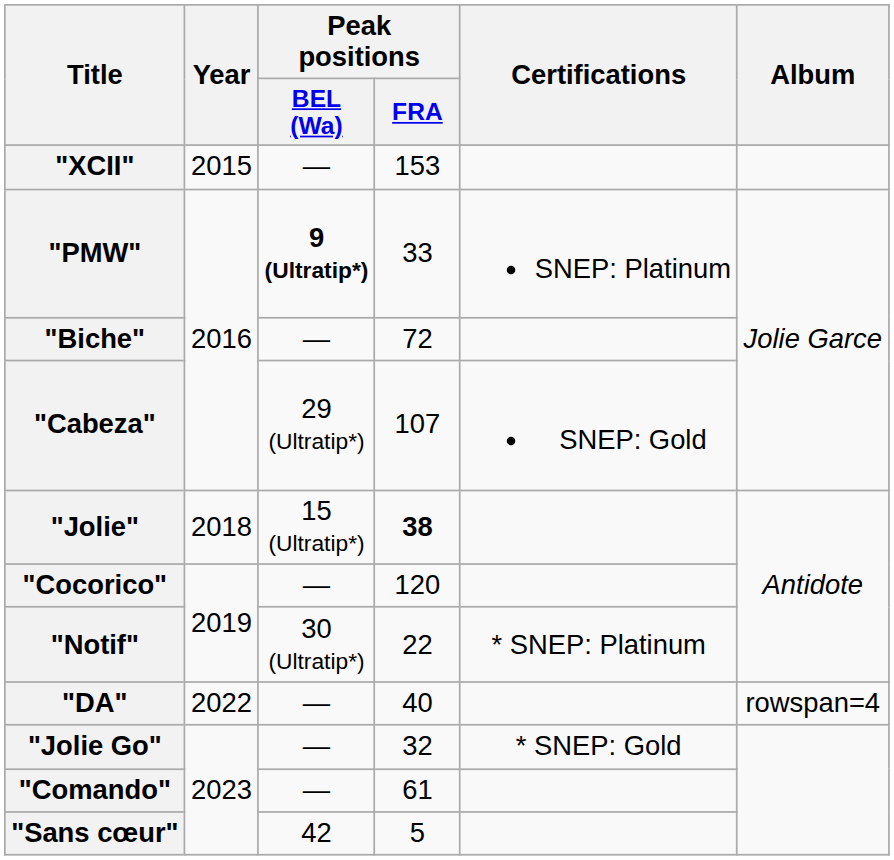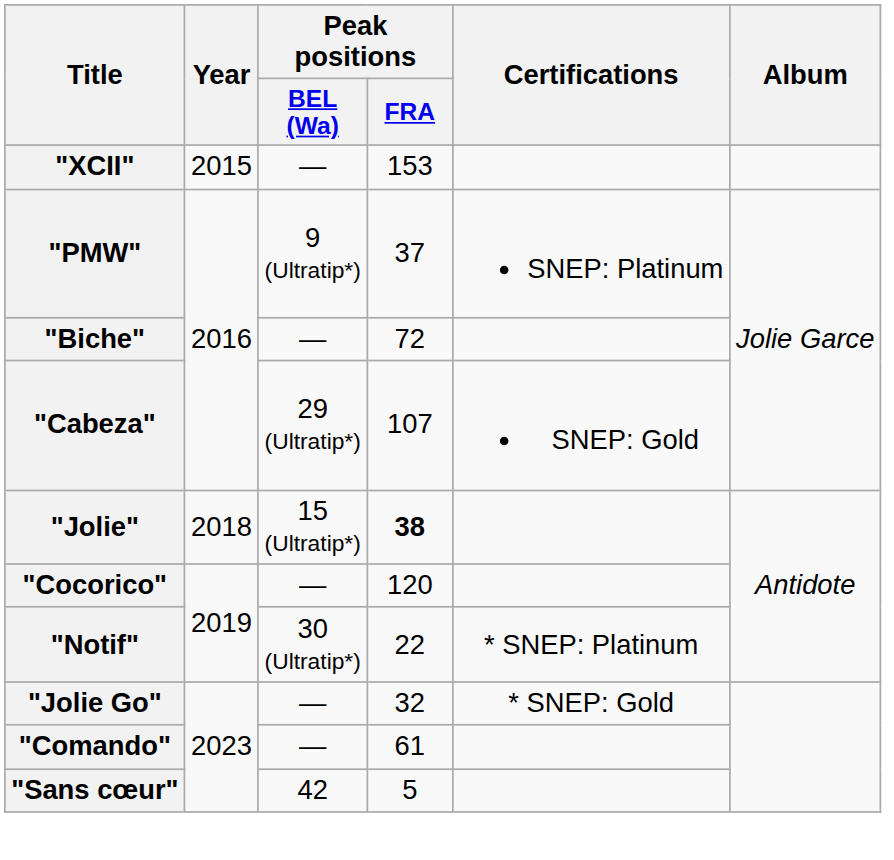"PMW" | Peak positions / BEL (Wa): bold -> normal
"PMW" | Peak positions / FRA: 33 -> 37
- row: "DA" | 2022 | — | 40 | rowspan=4
